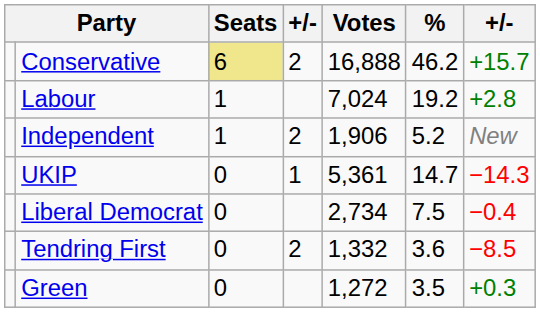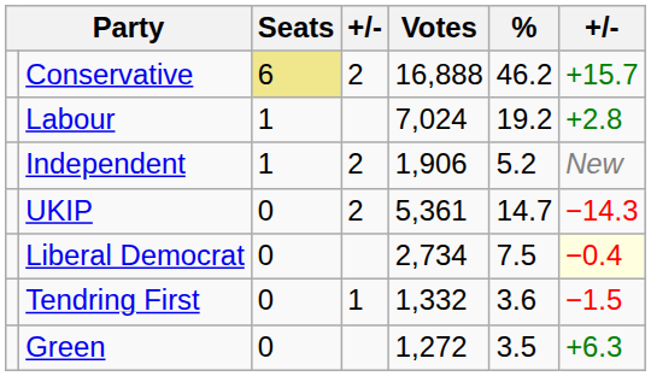UKIP | column 4: 1 -> 2
Liberal Democrat | column 7: no background -> lightyellow background
Tendring First | column 4: 2 -> 1
Tendring First | column 7: −8.5 -> −1.5
Green | column 7: +0.3 -> +6.3
